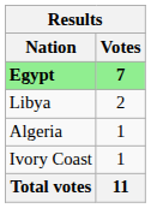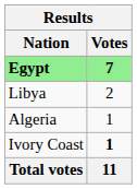Ivory Coast | Votes: normal -> bold
